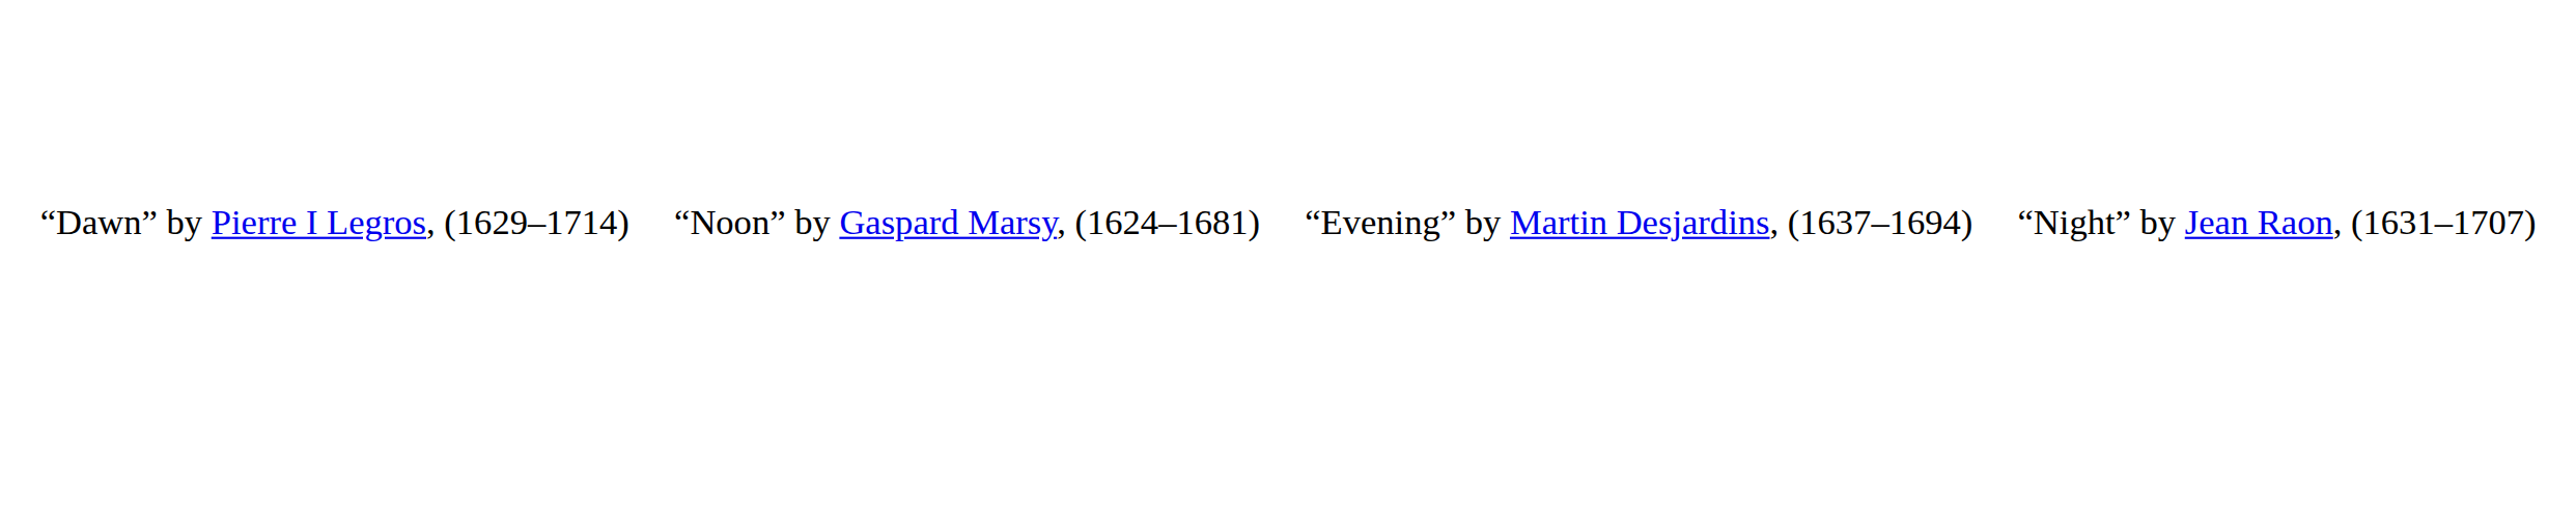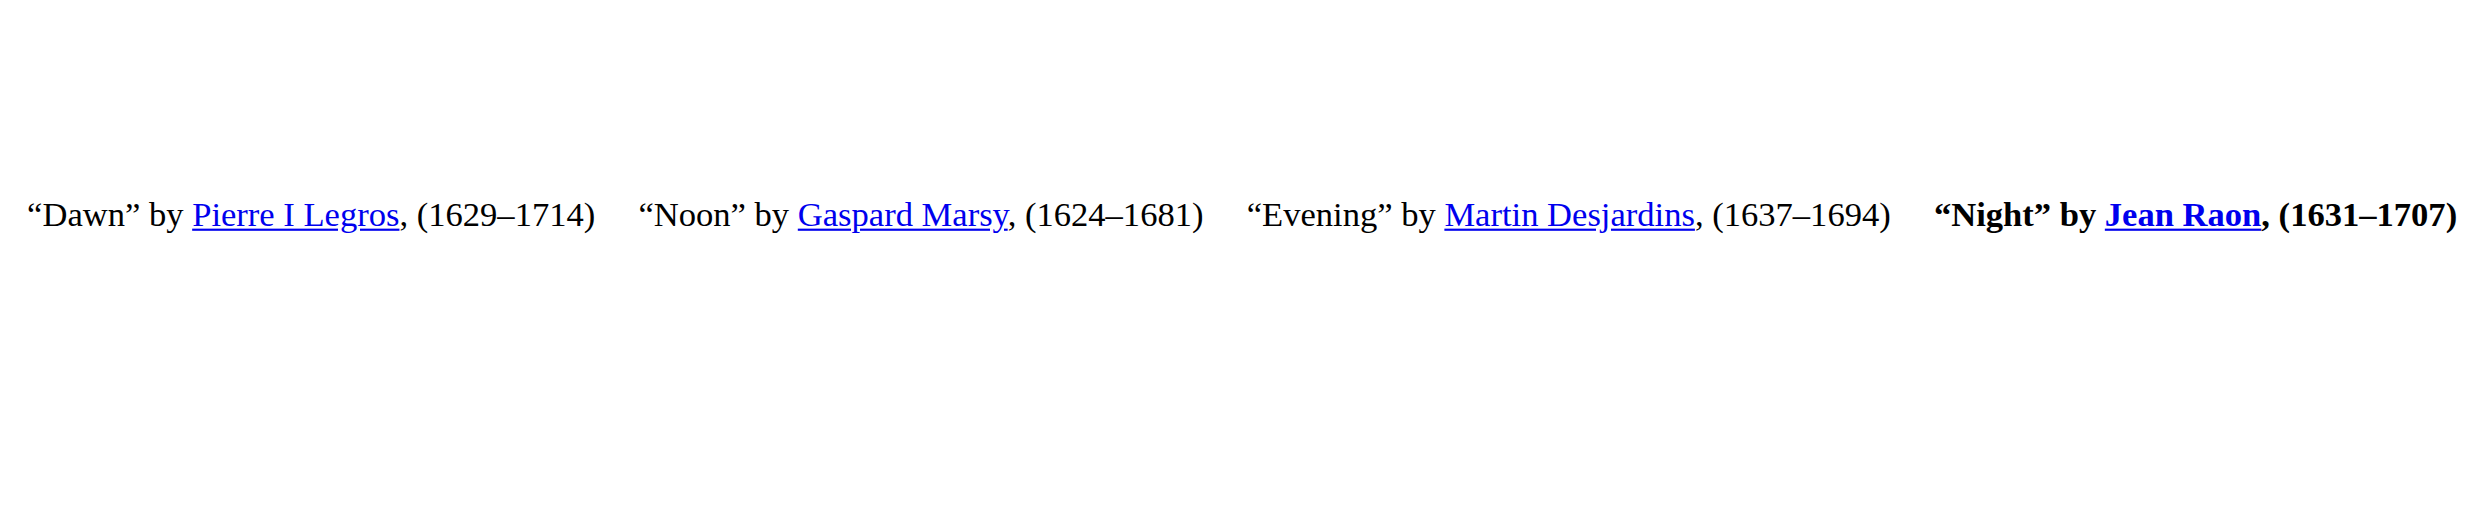“Dawn” by Pierre I Legros, (1629–1714) | column 4: normal -> bold
